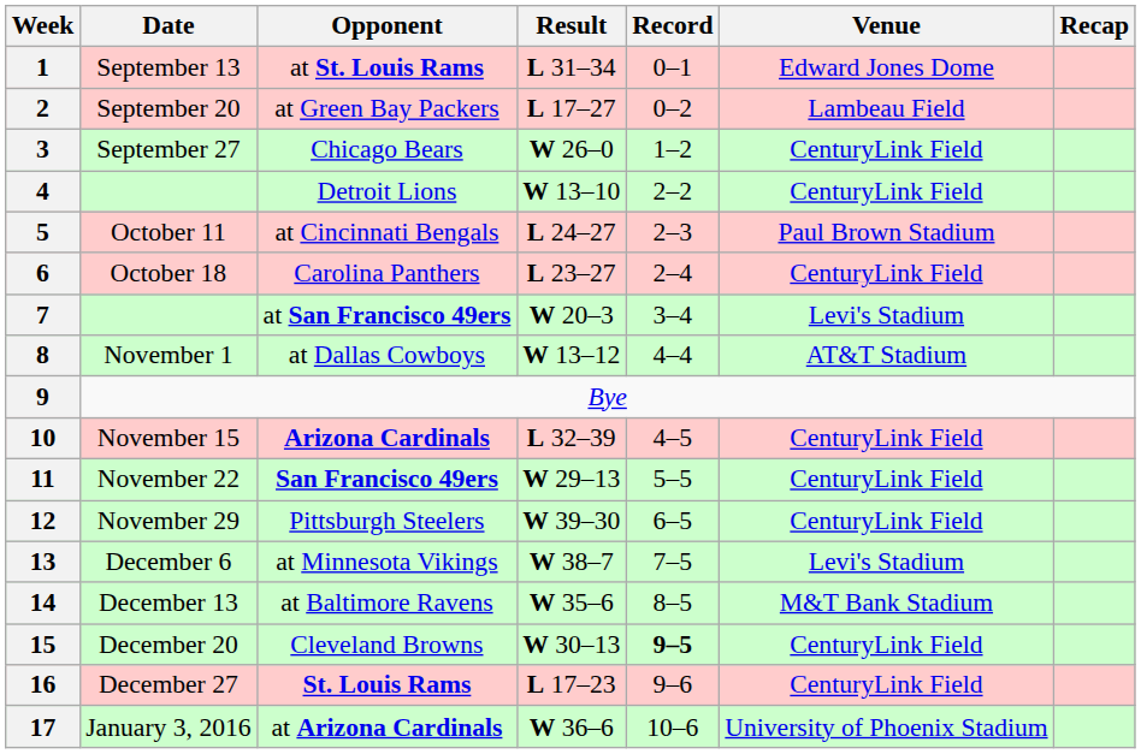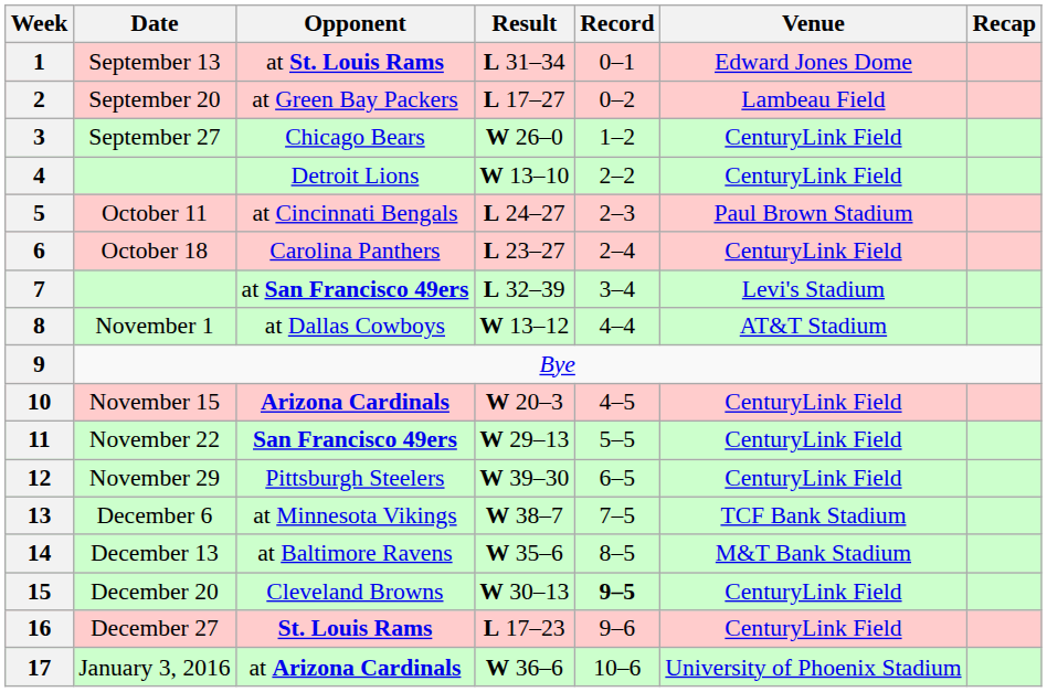7 | Result: W 20–3 -> L 32–39
10 | Result: L 32–39 -> W 20–3
13 | Venue: Levi's Stadium -> TCF Bank Stadium
